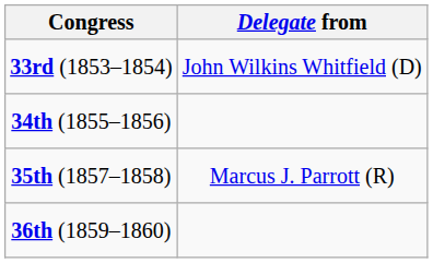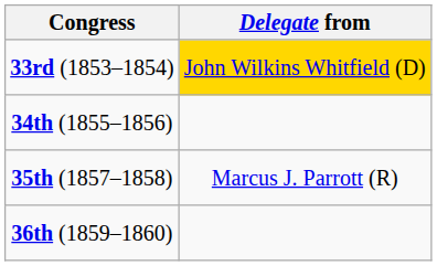33rd (1853–1854) | Delegate from: no background -> gold background
